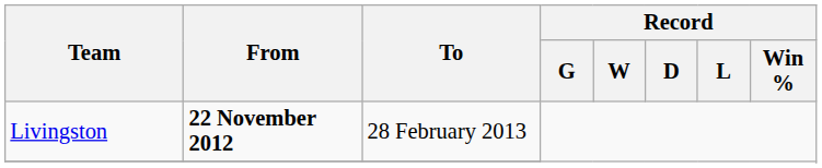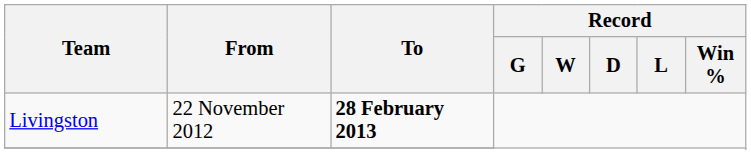Livingston | From: bold -> normal
Livingston | To: normal -> bold
